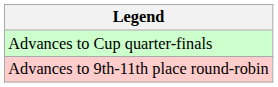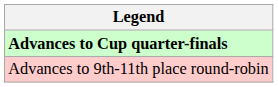row 2 | column 1: normal -> bold
